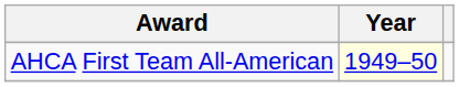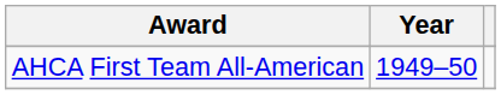row 2 | Year: lightyellow background -> no background
